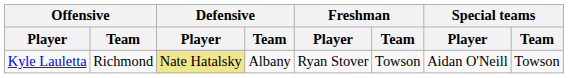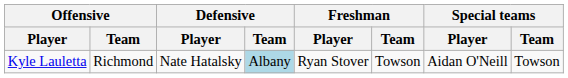Kyle Lauletta | Defensive / Player: khaki background -> no background
Kyle Lauletta | Defensive / Team: no background -> lightblue background
